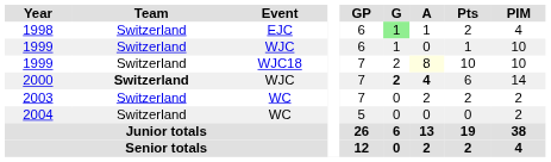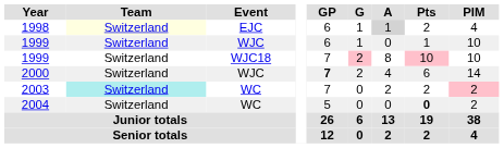1998 | Team: no background -> lightyellow background
1998 | G: lightgreen background -> no background
1998 | A: no background -> lightgrey background
1999 / WJC18 | G: no background -> pink background
1999 / WJC18 | A: lightyellow background -> no background
1999 / WJC18 | Pts: no background -> pink background
2000 | Team: bold -> normal
2000 | GP: normal -> bold
2000 | G: bold -> normal
2000 | A: bold -> normal
2003 | Team: no background -> paleturquoise background
2003 | PIM: no background -> pink background
2004 | Pts: normal -> bold
